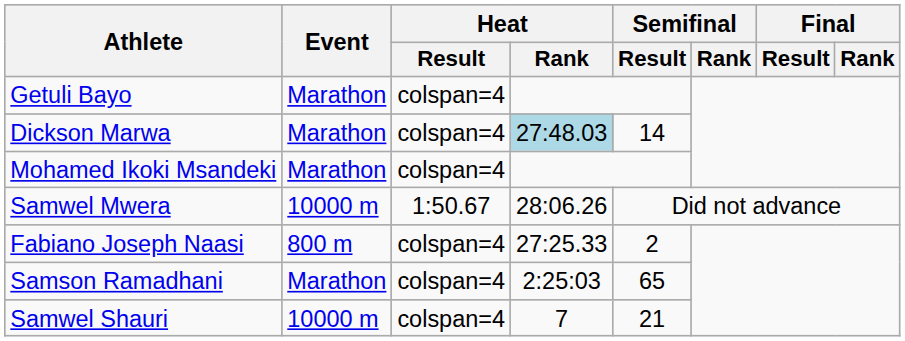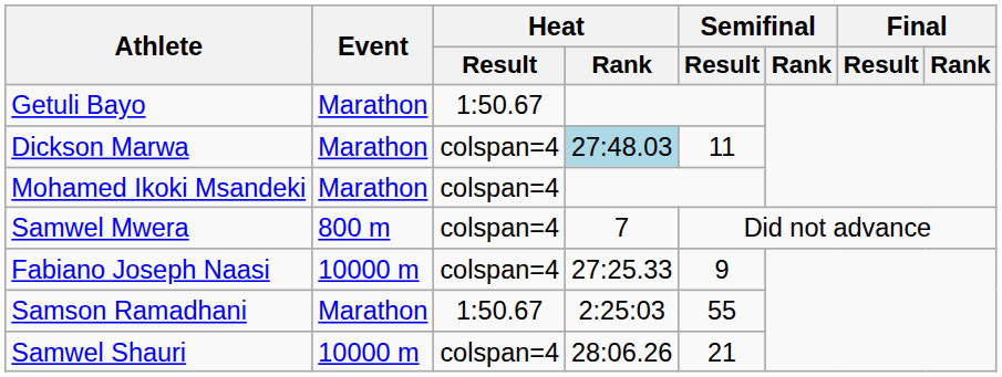Getuli Bayo | Heat / Result: colspan=4 -> 1:50.67
Dickson Marwa | Semifinal / Result: 14 -> 11
Samwel Mwera | Event: 10000 m -> 800 m
Samwel Mwera | Heat / Result: 1:50.67 -> colspan=4
Samwel Mwera | Heat / Rank: 28:06.26 -> 7
Fabiano Joseph Naasi | Event: 800 m -> 10000 m
Fabiano Joseph Naasi | Semifinal / Result: 2 -> 9
Samson Ramadhani | Heat / Result: colspan=4 -> 1:50.67
Samson Ramadhani | Semifinal / Result: 65 -> 55
Samwel Shauri | Heat / Rank: 7 -> 28:06.26
